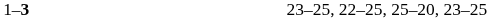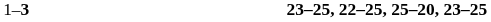row 1 | column 2: normal -> bold
